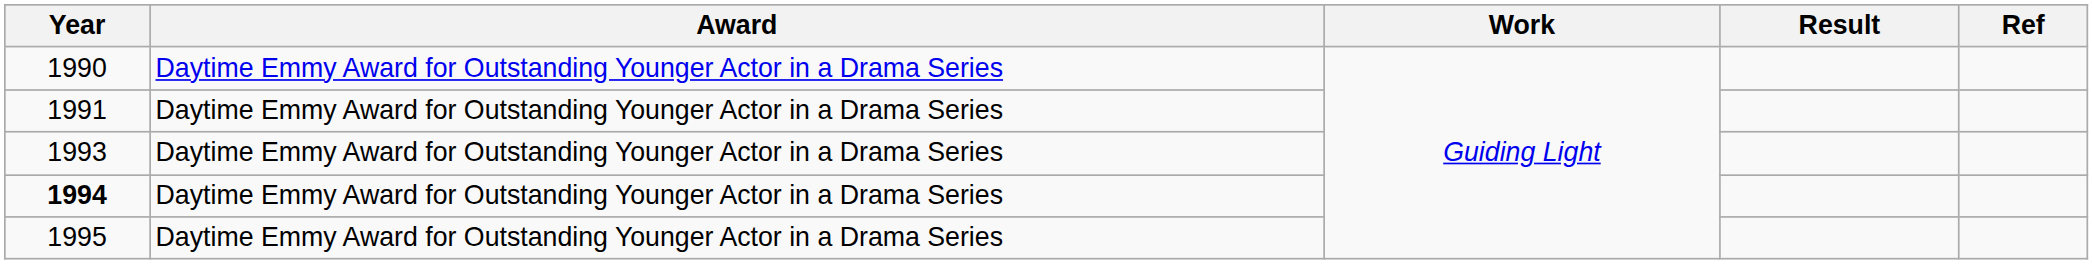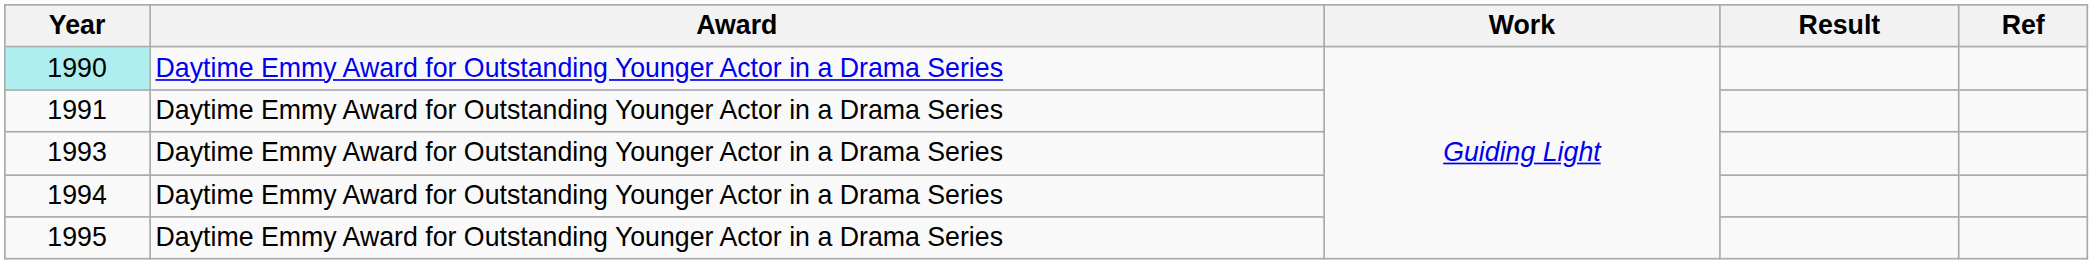1990 | Year: no background -> paleturquoise background
1994 | Year: bold -> normal
